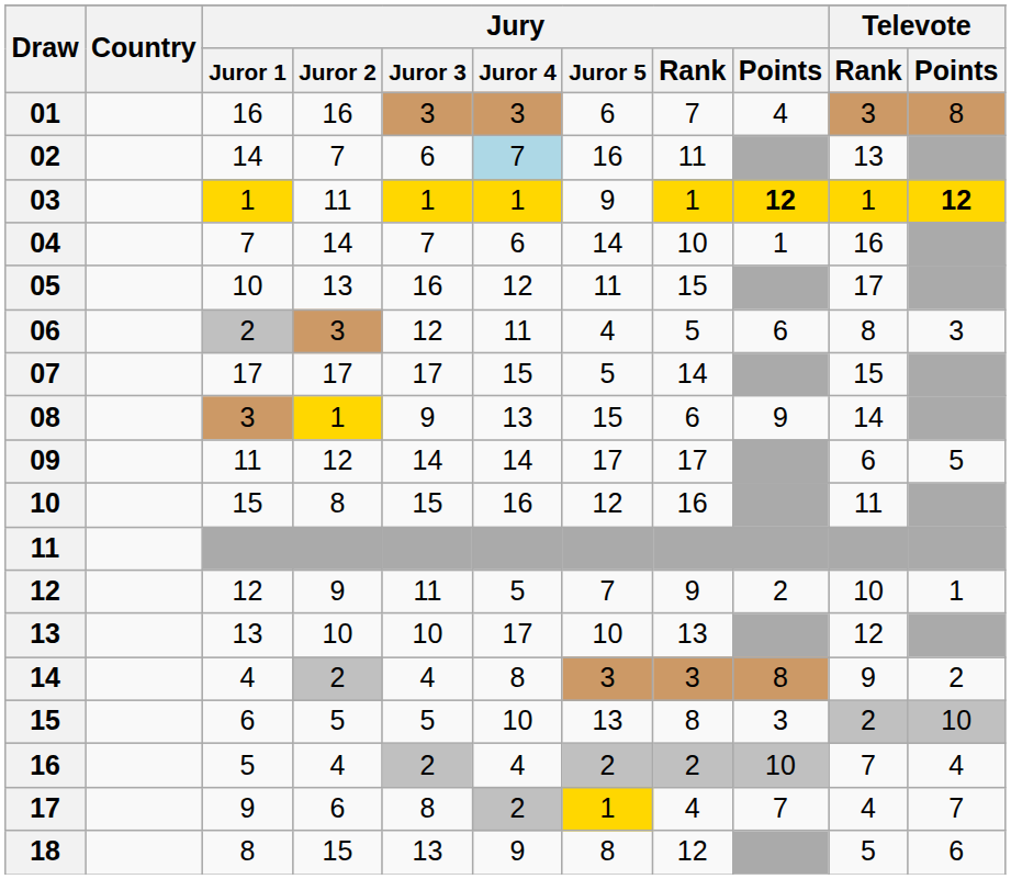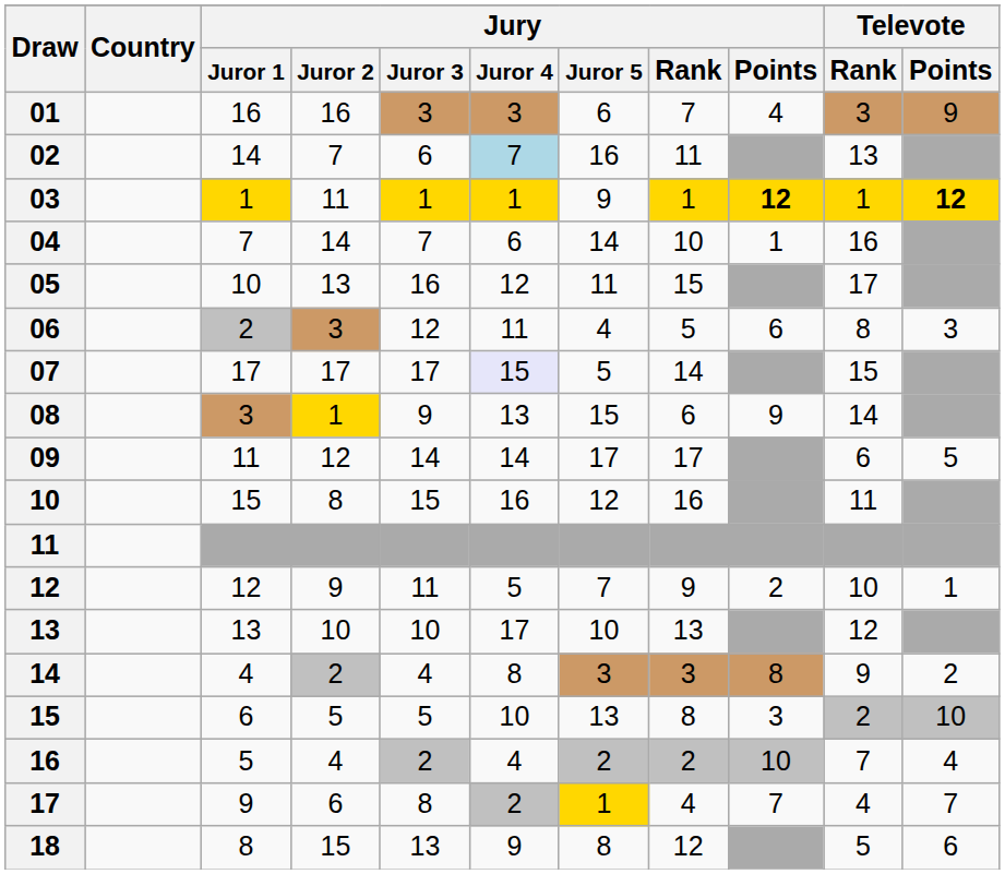01 | Televote / Points: 8 -> 9
07 | Jury / Juror 4: no background -> lavender background
